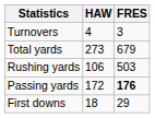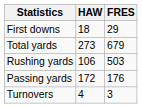rows swapped: First downs <-> Turnovers
Passing yards | FRES: bold -> normal
